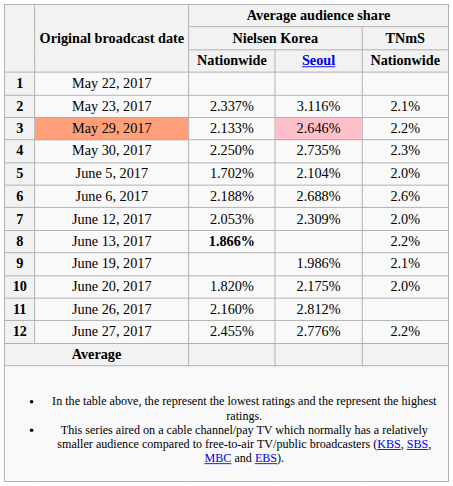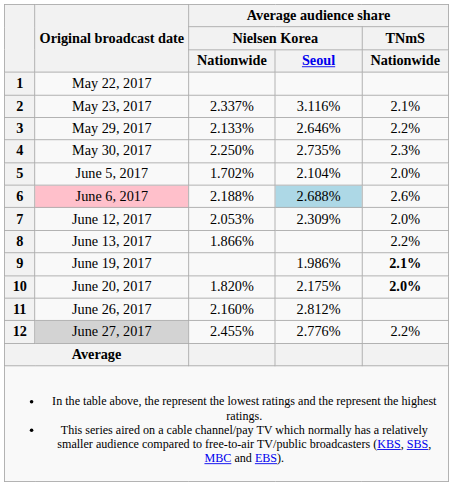3 | Original broadcast date: lightsalmon background -> no background
3 | Average audience share / Nielsen Korea / Seoul: pink background -> no background
6 | Original broadcast date: no background -> pink background
6 | Average audience share / Nielsen Korea / Seoul: no background -> lightblue background
8 | Average audience share / Nielsen Korea / Nationwide: bold -> normal
9 | Average audience share / TNmS / Nationwide: normal -> bold
10 | Average audience share / TNmS / Nationwide: normal -> bold
12 | Original broadcast date: no background -> lightgrey background
